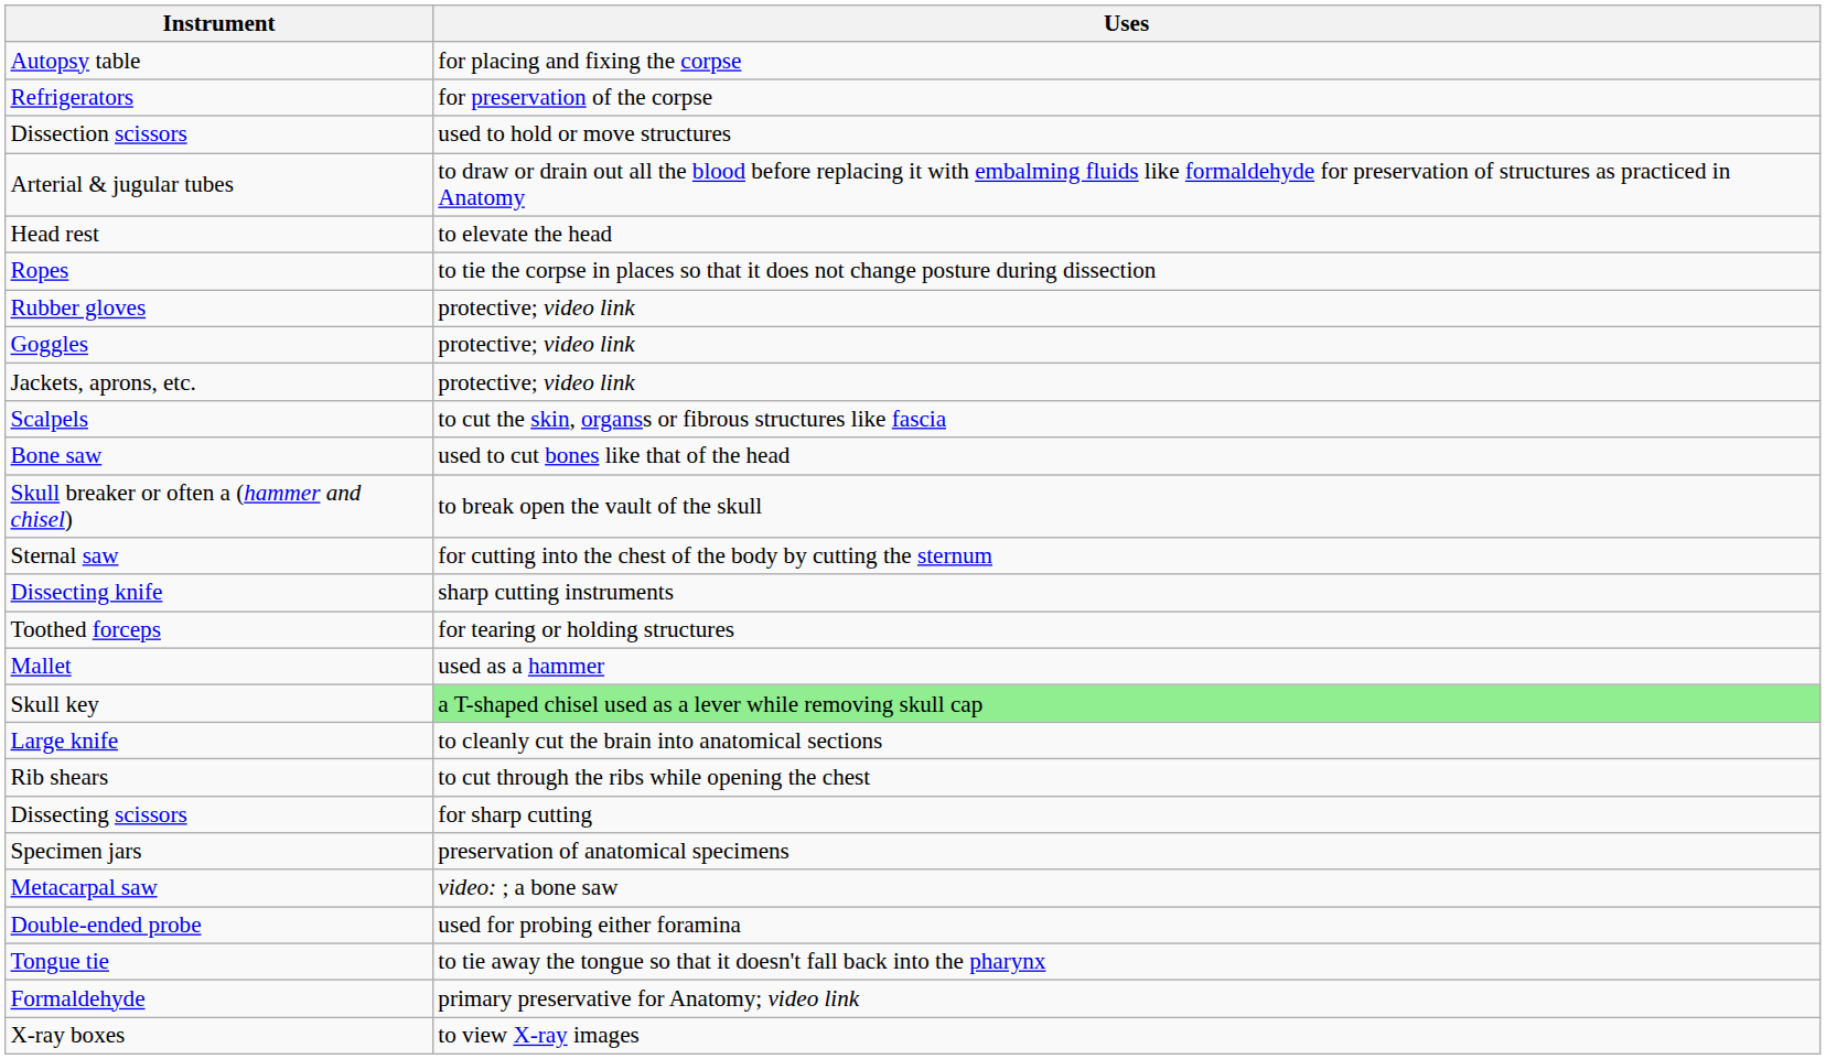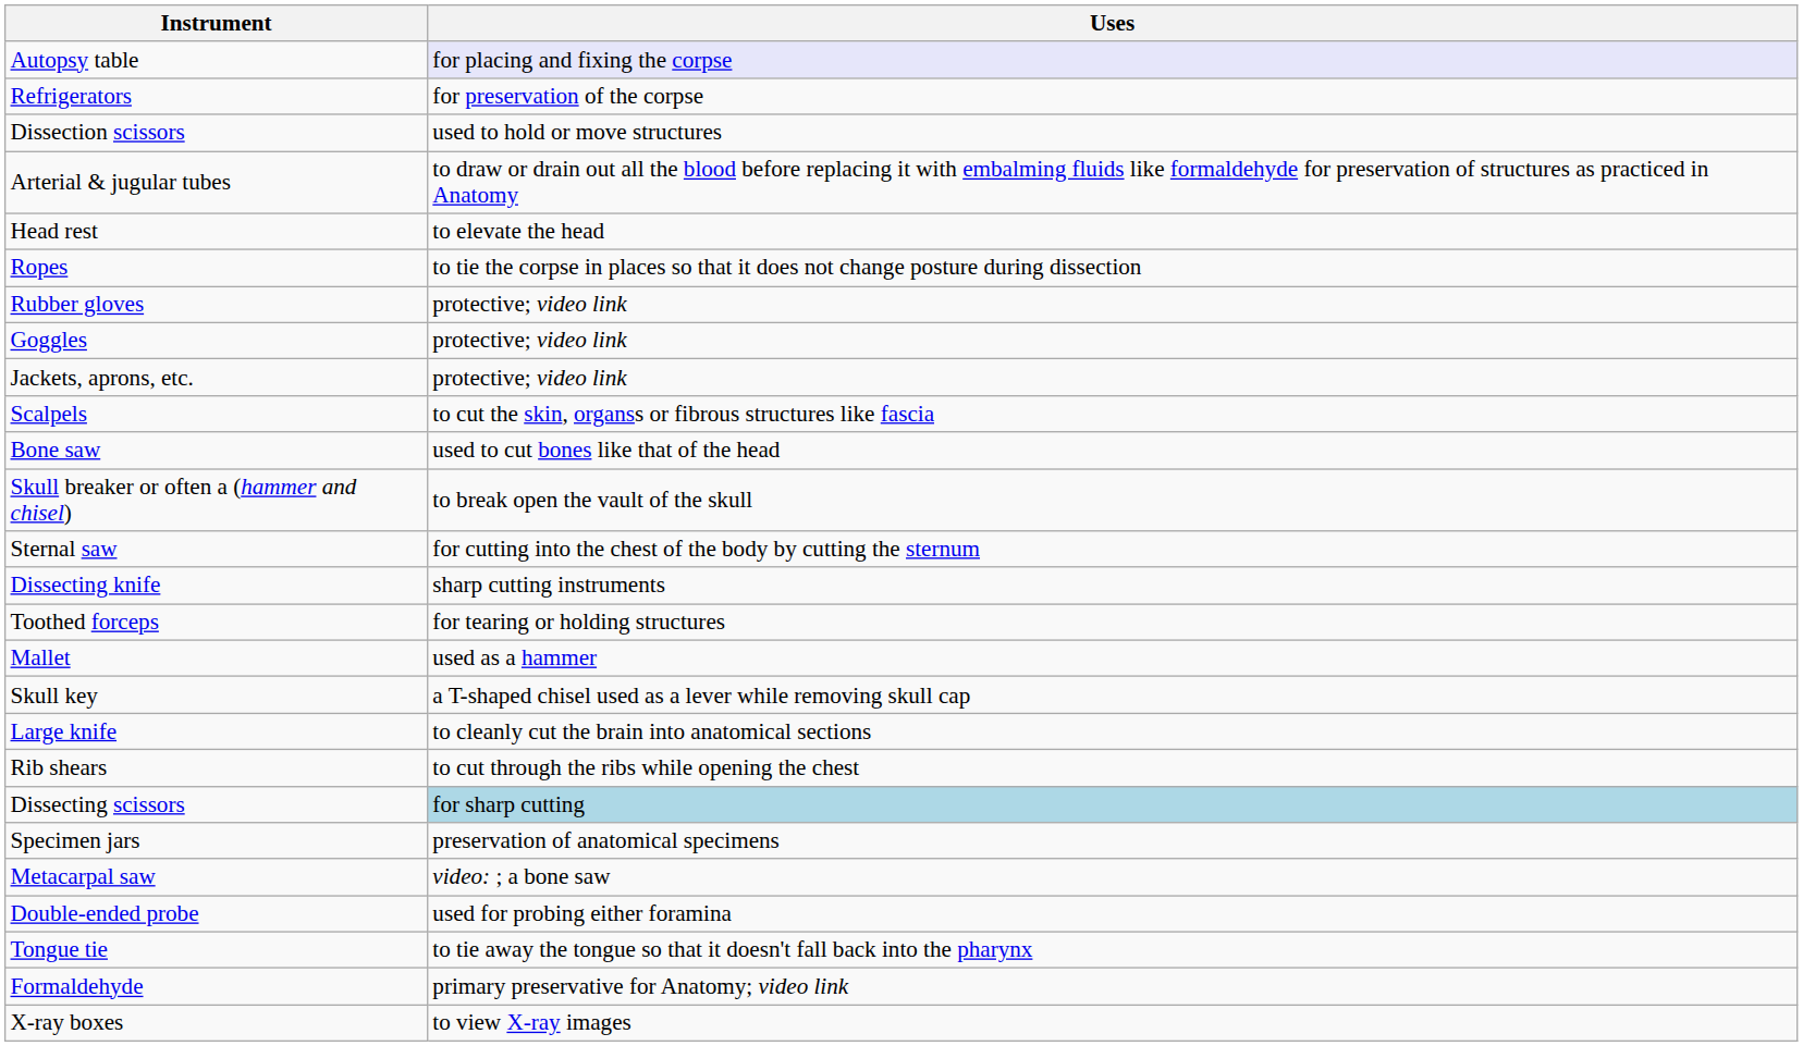Autopsy table | Uses: no background -> lavender background
Skull key | Uses: lightgreen background -> no background
Dissecting scissors | Uses: no background -> lightblue background
